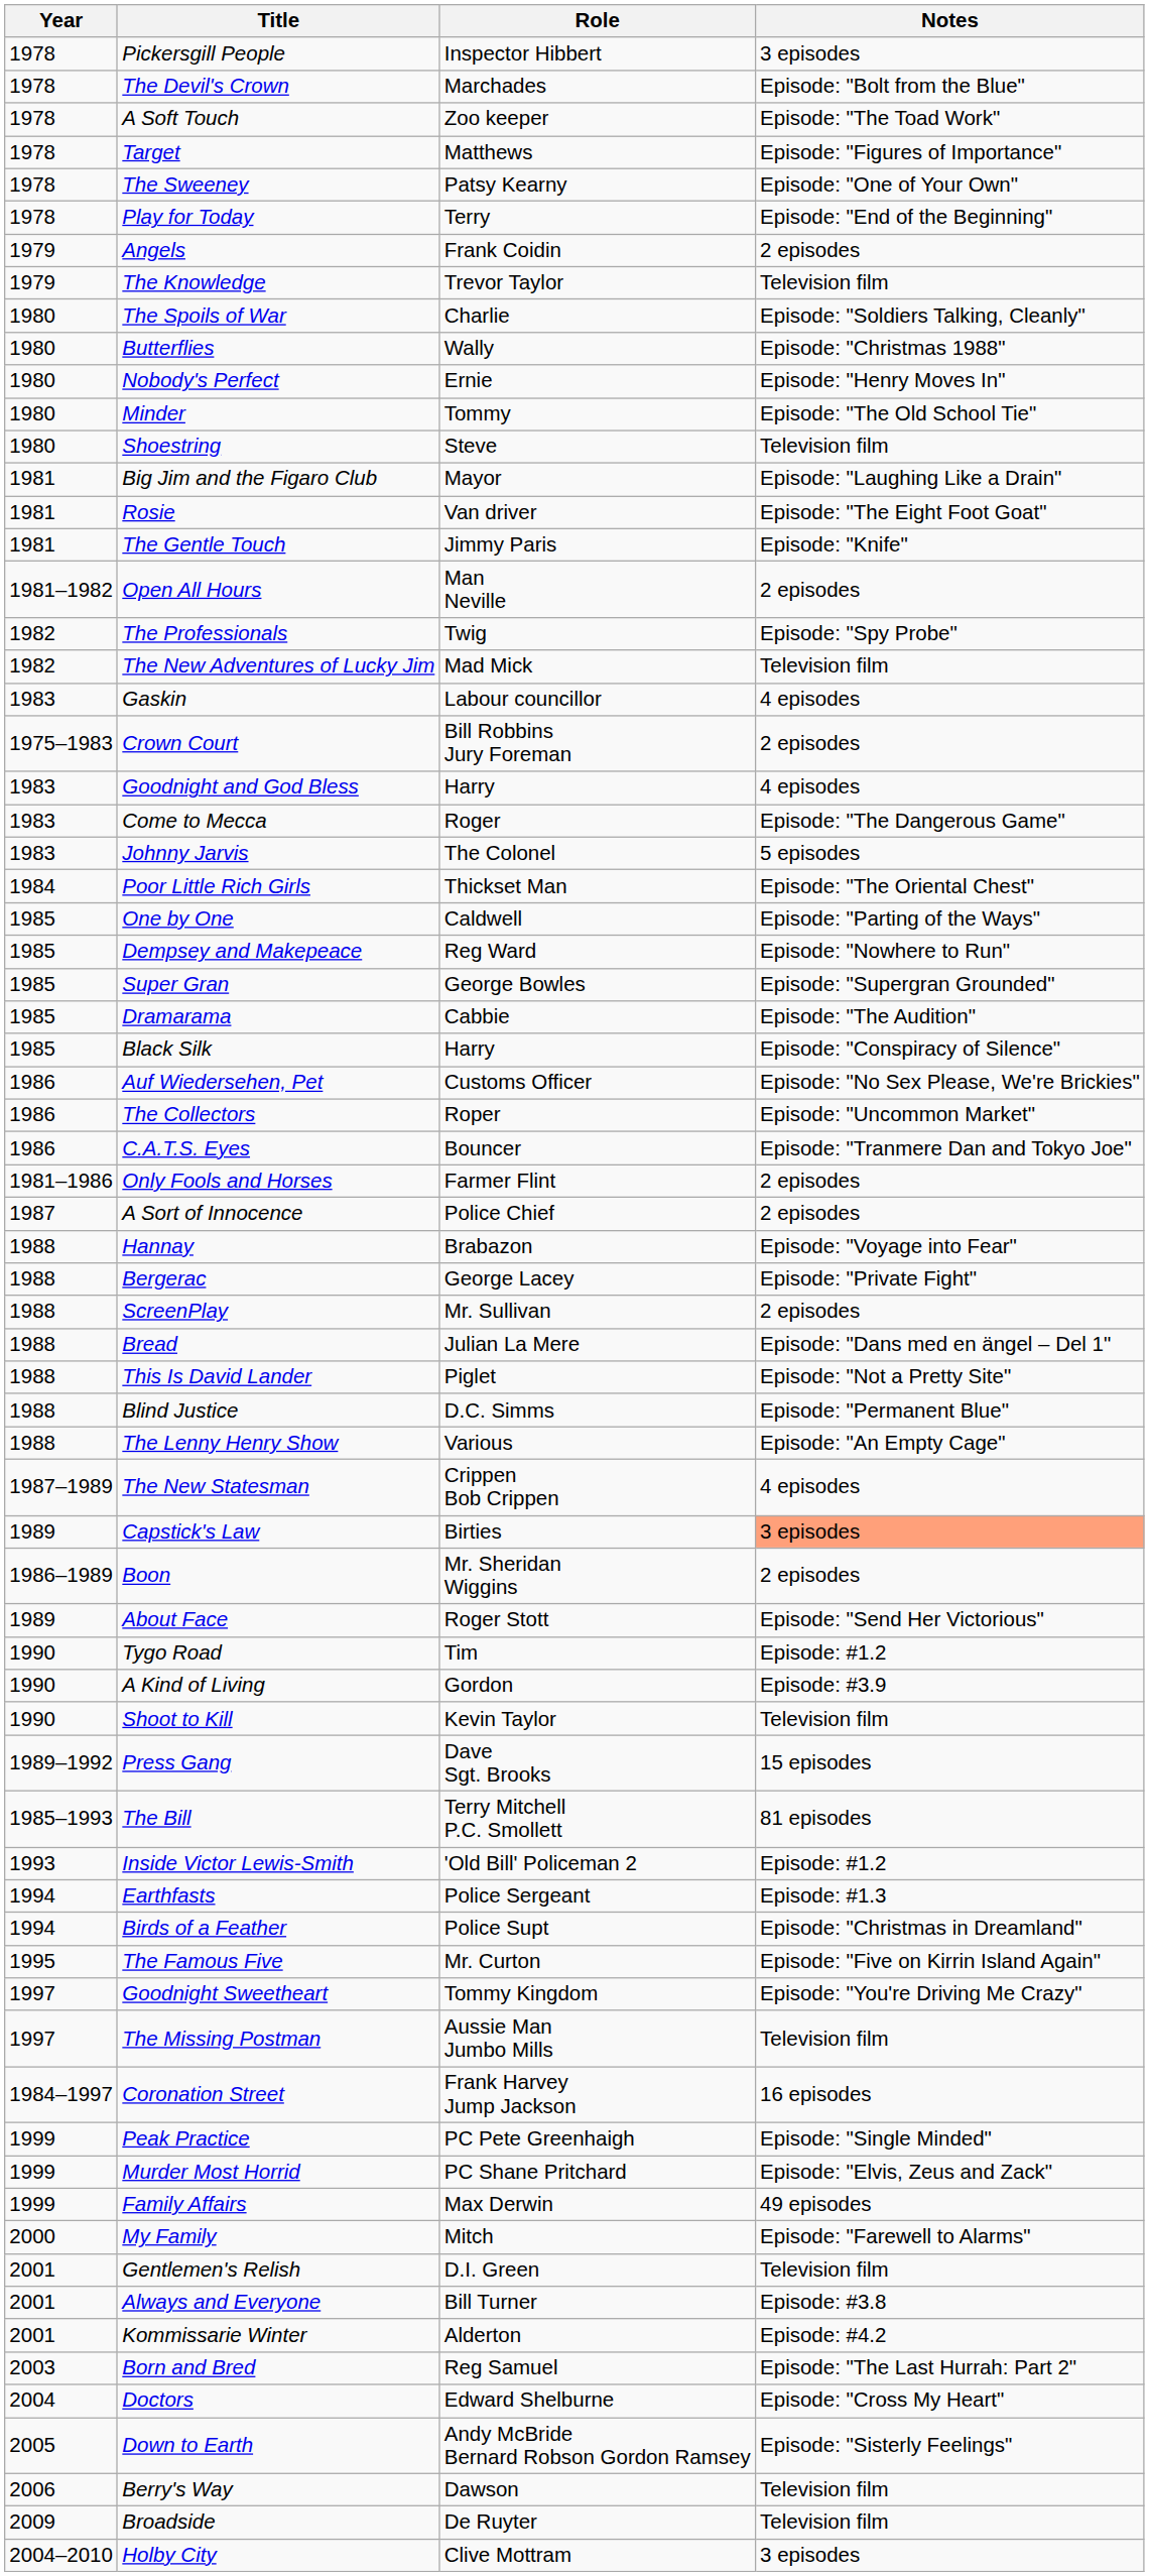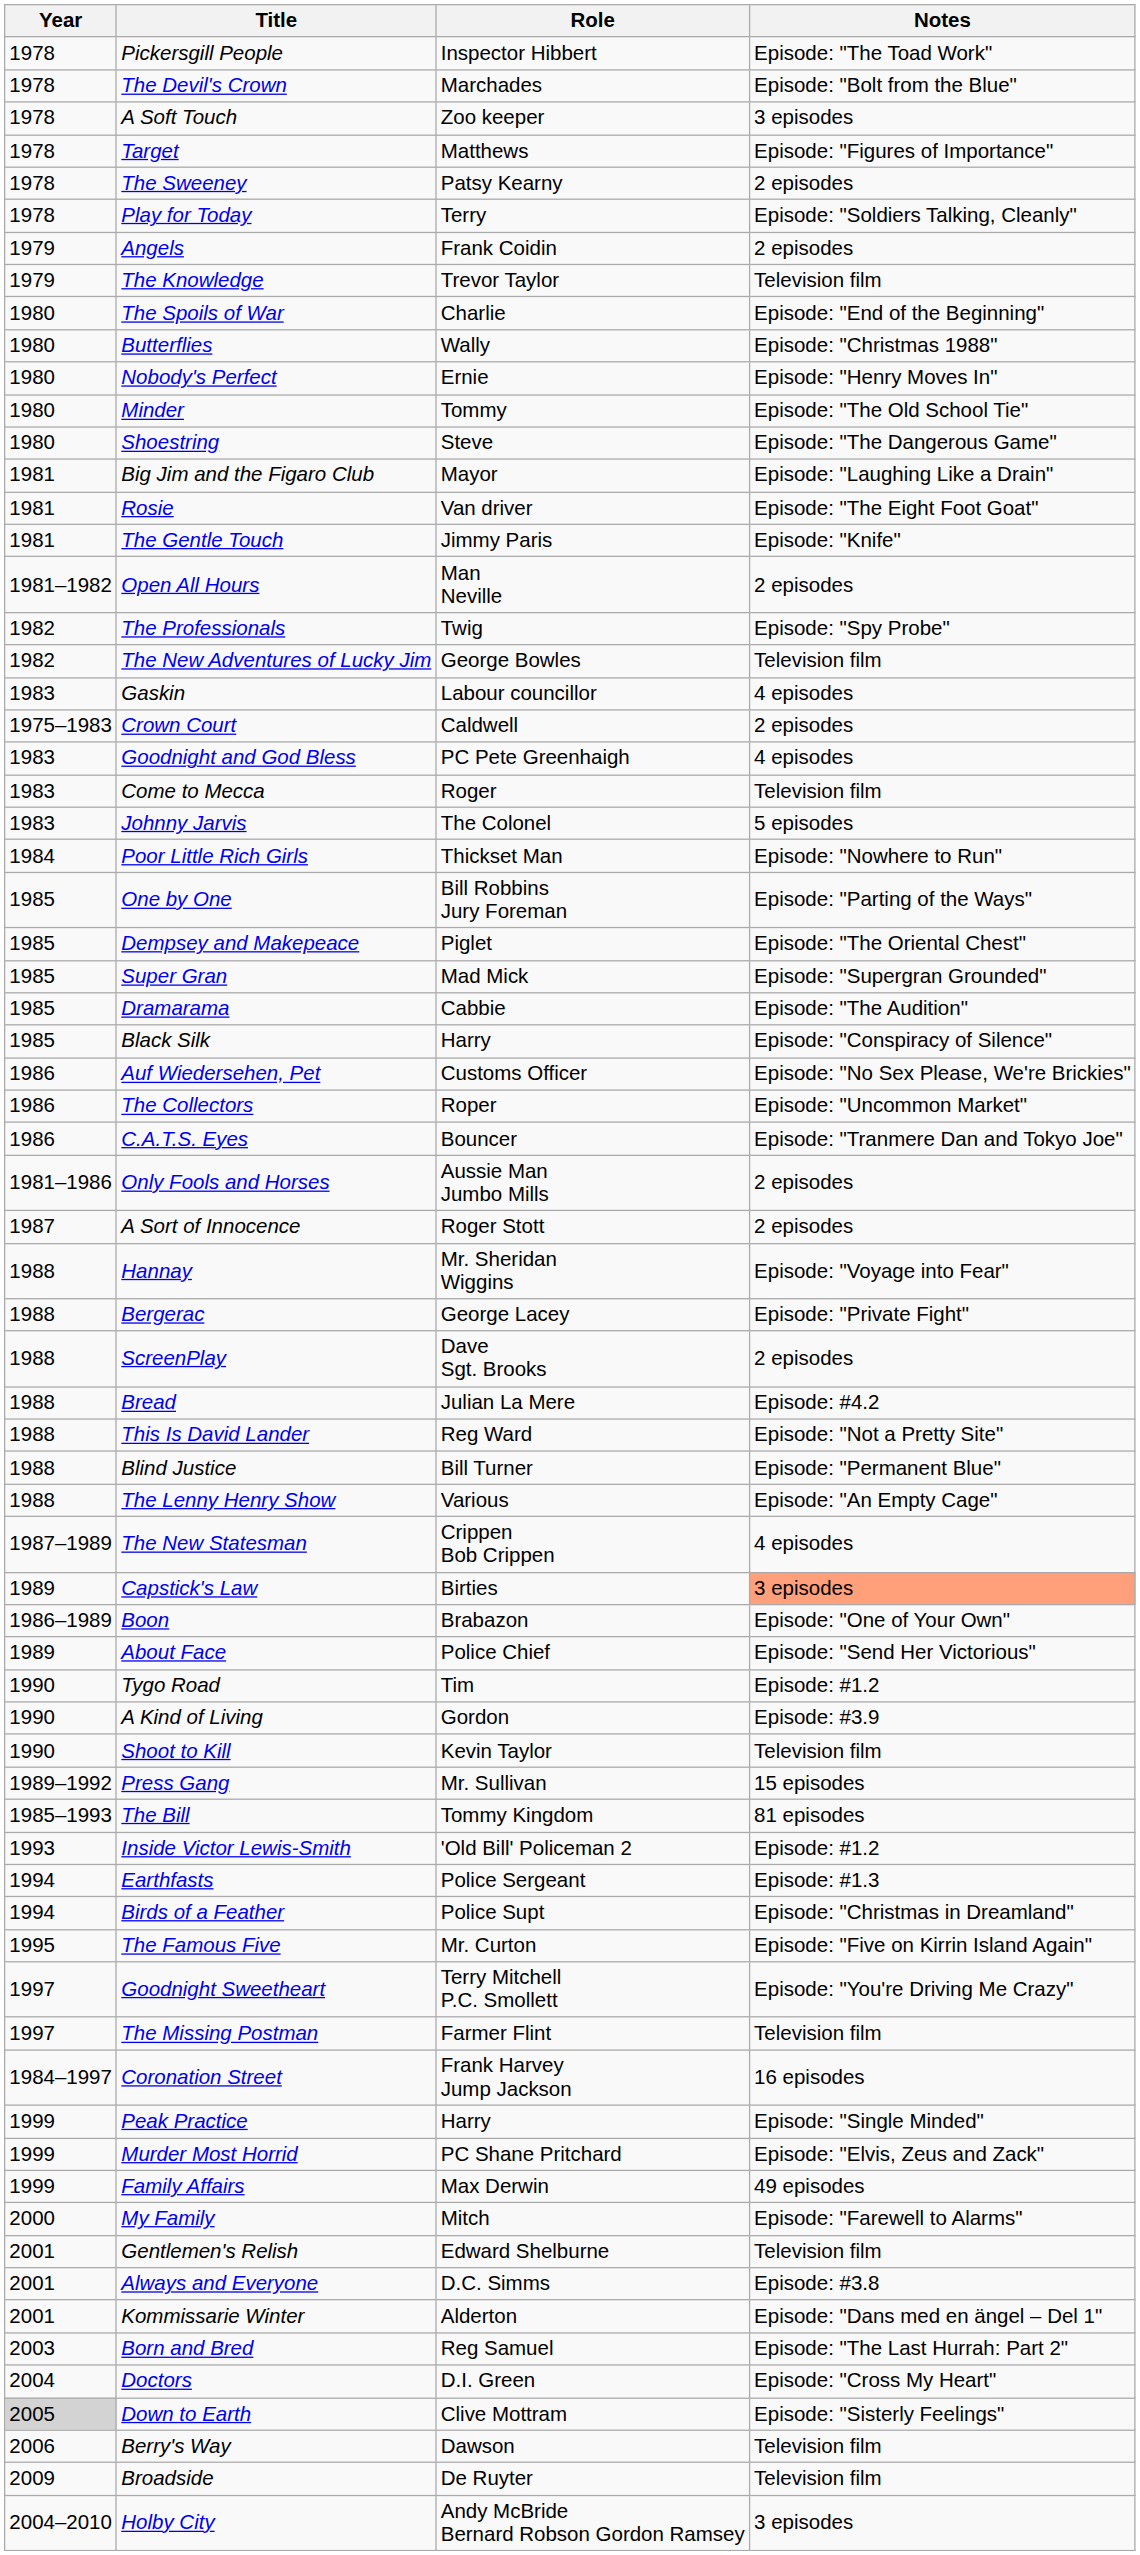Pickersgill People | Notes: 3 episodes -> Episode: "The Toad Work"
A Soft Touch | Notes: Episode: "The Toad Work" -> 3 episodes
The Sweeney | Notes: Episode: "One of Your Own" -> 2 episodes
Play for Today | Notes: Episode: "End of the Beginning" -> Episode: "Soldiers Talking, Cleanly"
The Spoils of War | Notes: Episode: "Soldiers Talking, Cleanly" -> Episode: "End of the Beginning"
Shoestring | Notes: Television film -> Episode: "The Dangerous Game"
The New Adventures of Lucky Jim | Role: Mad Mick -> George Bowles
Crown Court | Role: Bill Robbins Jury Foreman -> Caldwell
Goodnight and God Bless | Role: Harry -> PC Pete Greenhaigh
Come to Mecca | Notes: Episode: "The Dangerous Game" -> Television film
Poor Little Rich Girls | Notes: Episode: "The Oriental Chest" -> Episode: "Nowhere to Run"
One by One | Role: Caldwell -> Bill Robbins Jury Foreman
Dempsey and Makepeace | Role: Reg Ward -> Piglet
Dempsey and Makepeace | Notes: Episode: "Nowhere to Run" -> Episode: "The Oriental Chest"
Super Gran | Role: George Bowles -> Mad Mick
Only Fools and Horses | Role: Farmer Flint -> Aussie Man Jumbo Mills
A Sort of Innocence | Role: Police Chief -> Roger Stott
Hannay | Role: Brabazon -> Mr. Sheridan Wiggins
ScreenPlay | Role: Mr. Sullivan -> Dave Sgt. Brooks
Bread | Notes: Episode: "Dans med en ängel – Del 1" -> Episode: #4.2
This Is David Lander | Role: Piglet -> Reg Ward
Blind Justice | Role: D.C. Simms -> Bill Turner
Boon | Role: Mr. Sheridan Wiggins -> Brabazon
Boon | Notes: 2 episodes -> Episode: "One of Your Own"
About Face | Role: Roger Stott -> Police Chief
Press Gang | Role: Dave Sgt. Brooks -> Mr. Sullivan
The Bill | Role: Terry Mitchell P.C. Smollett -> Tommy Kingdom
Goodnight Sweetheart | Role: Tommy Kingdom -> Terry Mitchell P.C. Smollett
The Missing Postman | Role: Aussie Man Jumbo Mills -> Farmer Flint
Peak Practice | Role: PC Pete Greenhaigh -> Harry
Gentlemen's Relish | Role: D.I. Green -> Edward Shelburne
Always and Everyone | Role: Bill Turner -> D.C. Simms
Kommissarie Winter | Notes: Episode: #4.2 -> Episode: "Dans med en ängel – Del 1"
Doctors | Role: Edward Shelburne -> D.I. Green
Down to Earth | Year: no background -> lightgrey background
Down to Earth | Role: Andy McBride Bernard Robson Gordon Ramsey -> Clive Mottram
Holby City | Role: Clive Mottram -> Andy McBride Bernard Robson Gordon Ramsey
